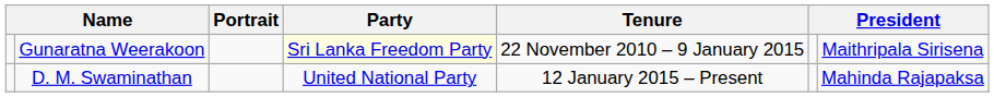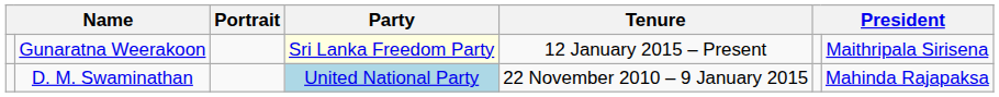Gunaratna Weerakoon | Tenure: 22 November 2010 – 9 January 2015 -> 12 January 2015 – Present
D. M. Swaminathan | Party: no background -> lightblue background
D. M. Swaminathan | Tenure: 12 January 2015 – Present -> 22 November 2010 – 9 January 2015
